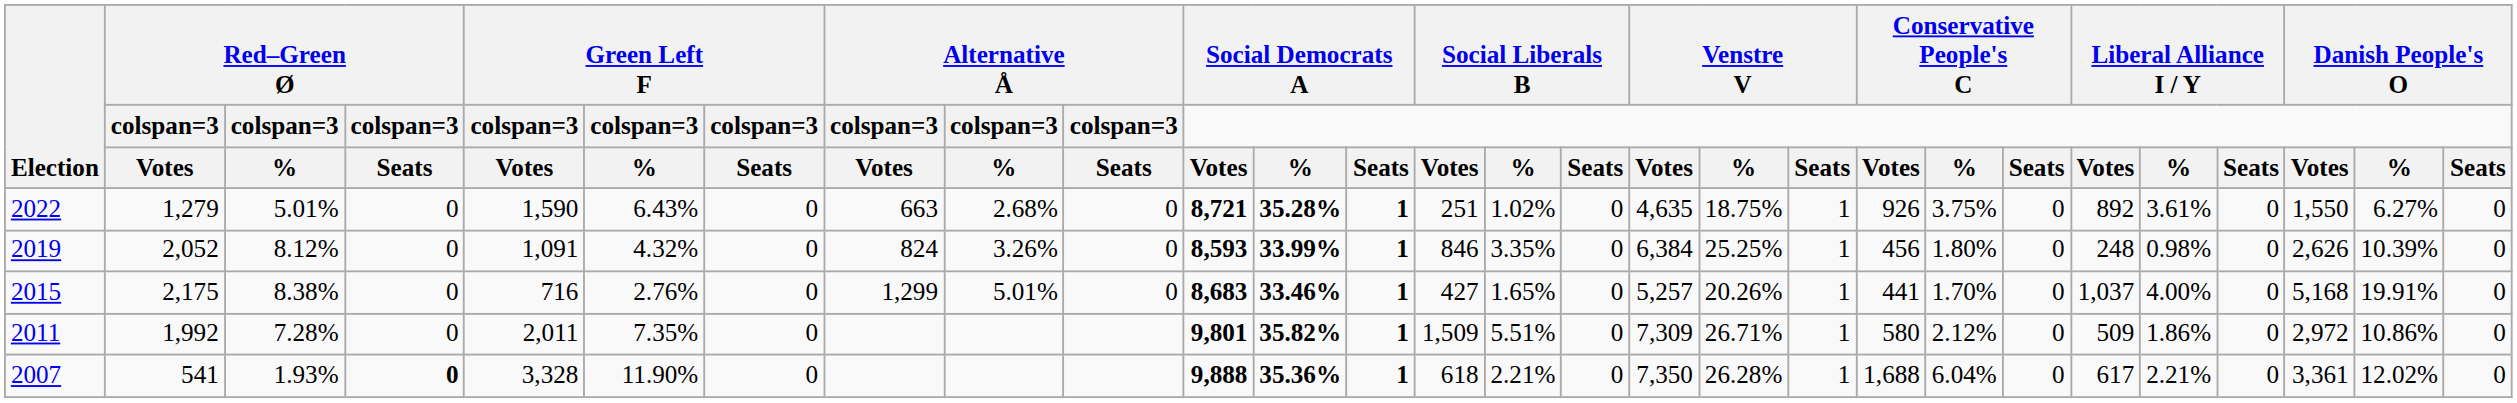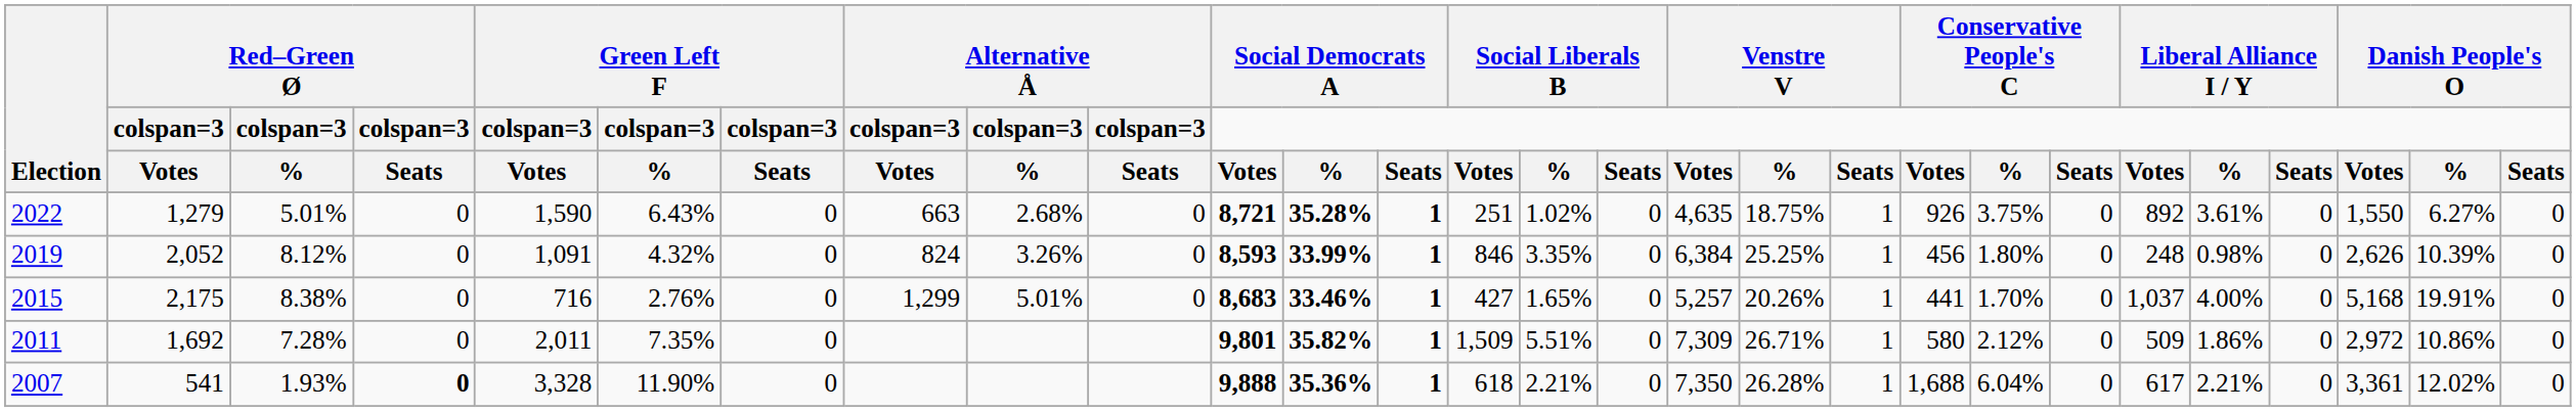2011 | Red–Green Ø / colspan=3 / Votes: 1,992 -> 1,692
